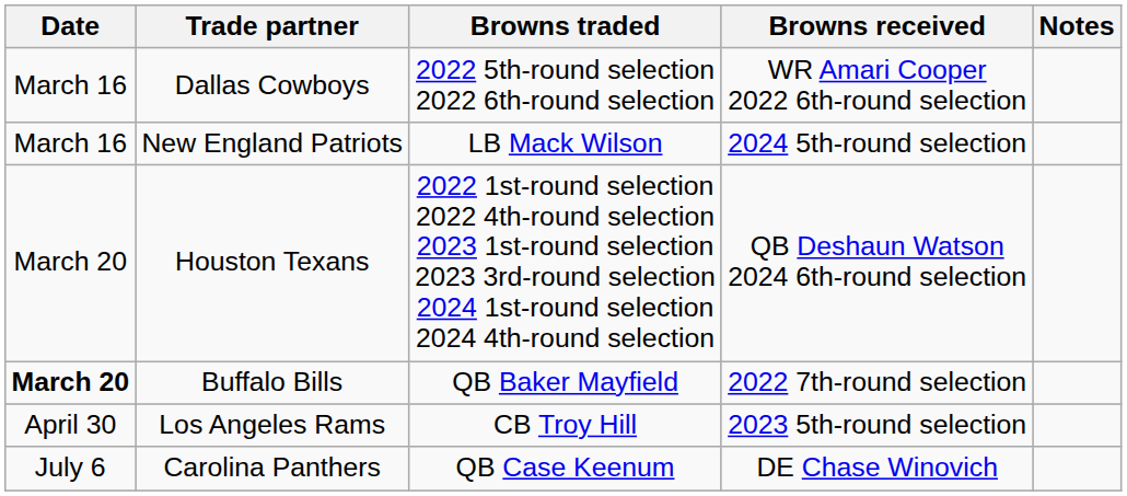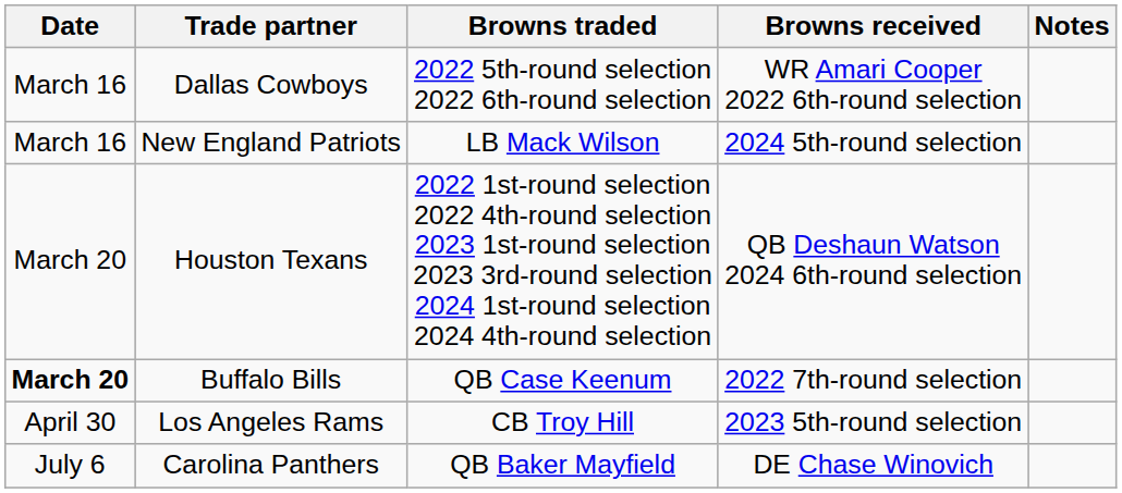Buffalo Bills | Browns traded: QB Baker Mayfield -> QB Case Keenum
Carolina Panthers | Browns traded: QB Case Keenum -> QB Baker Mayfield
